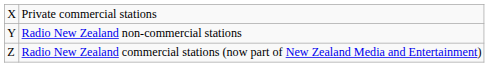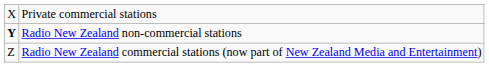Radio New Zealand non-commercial stations | column 1: normal -> bold
